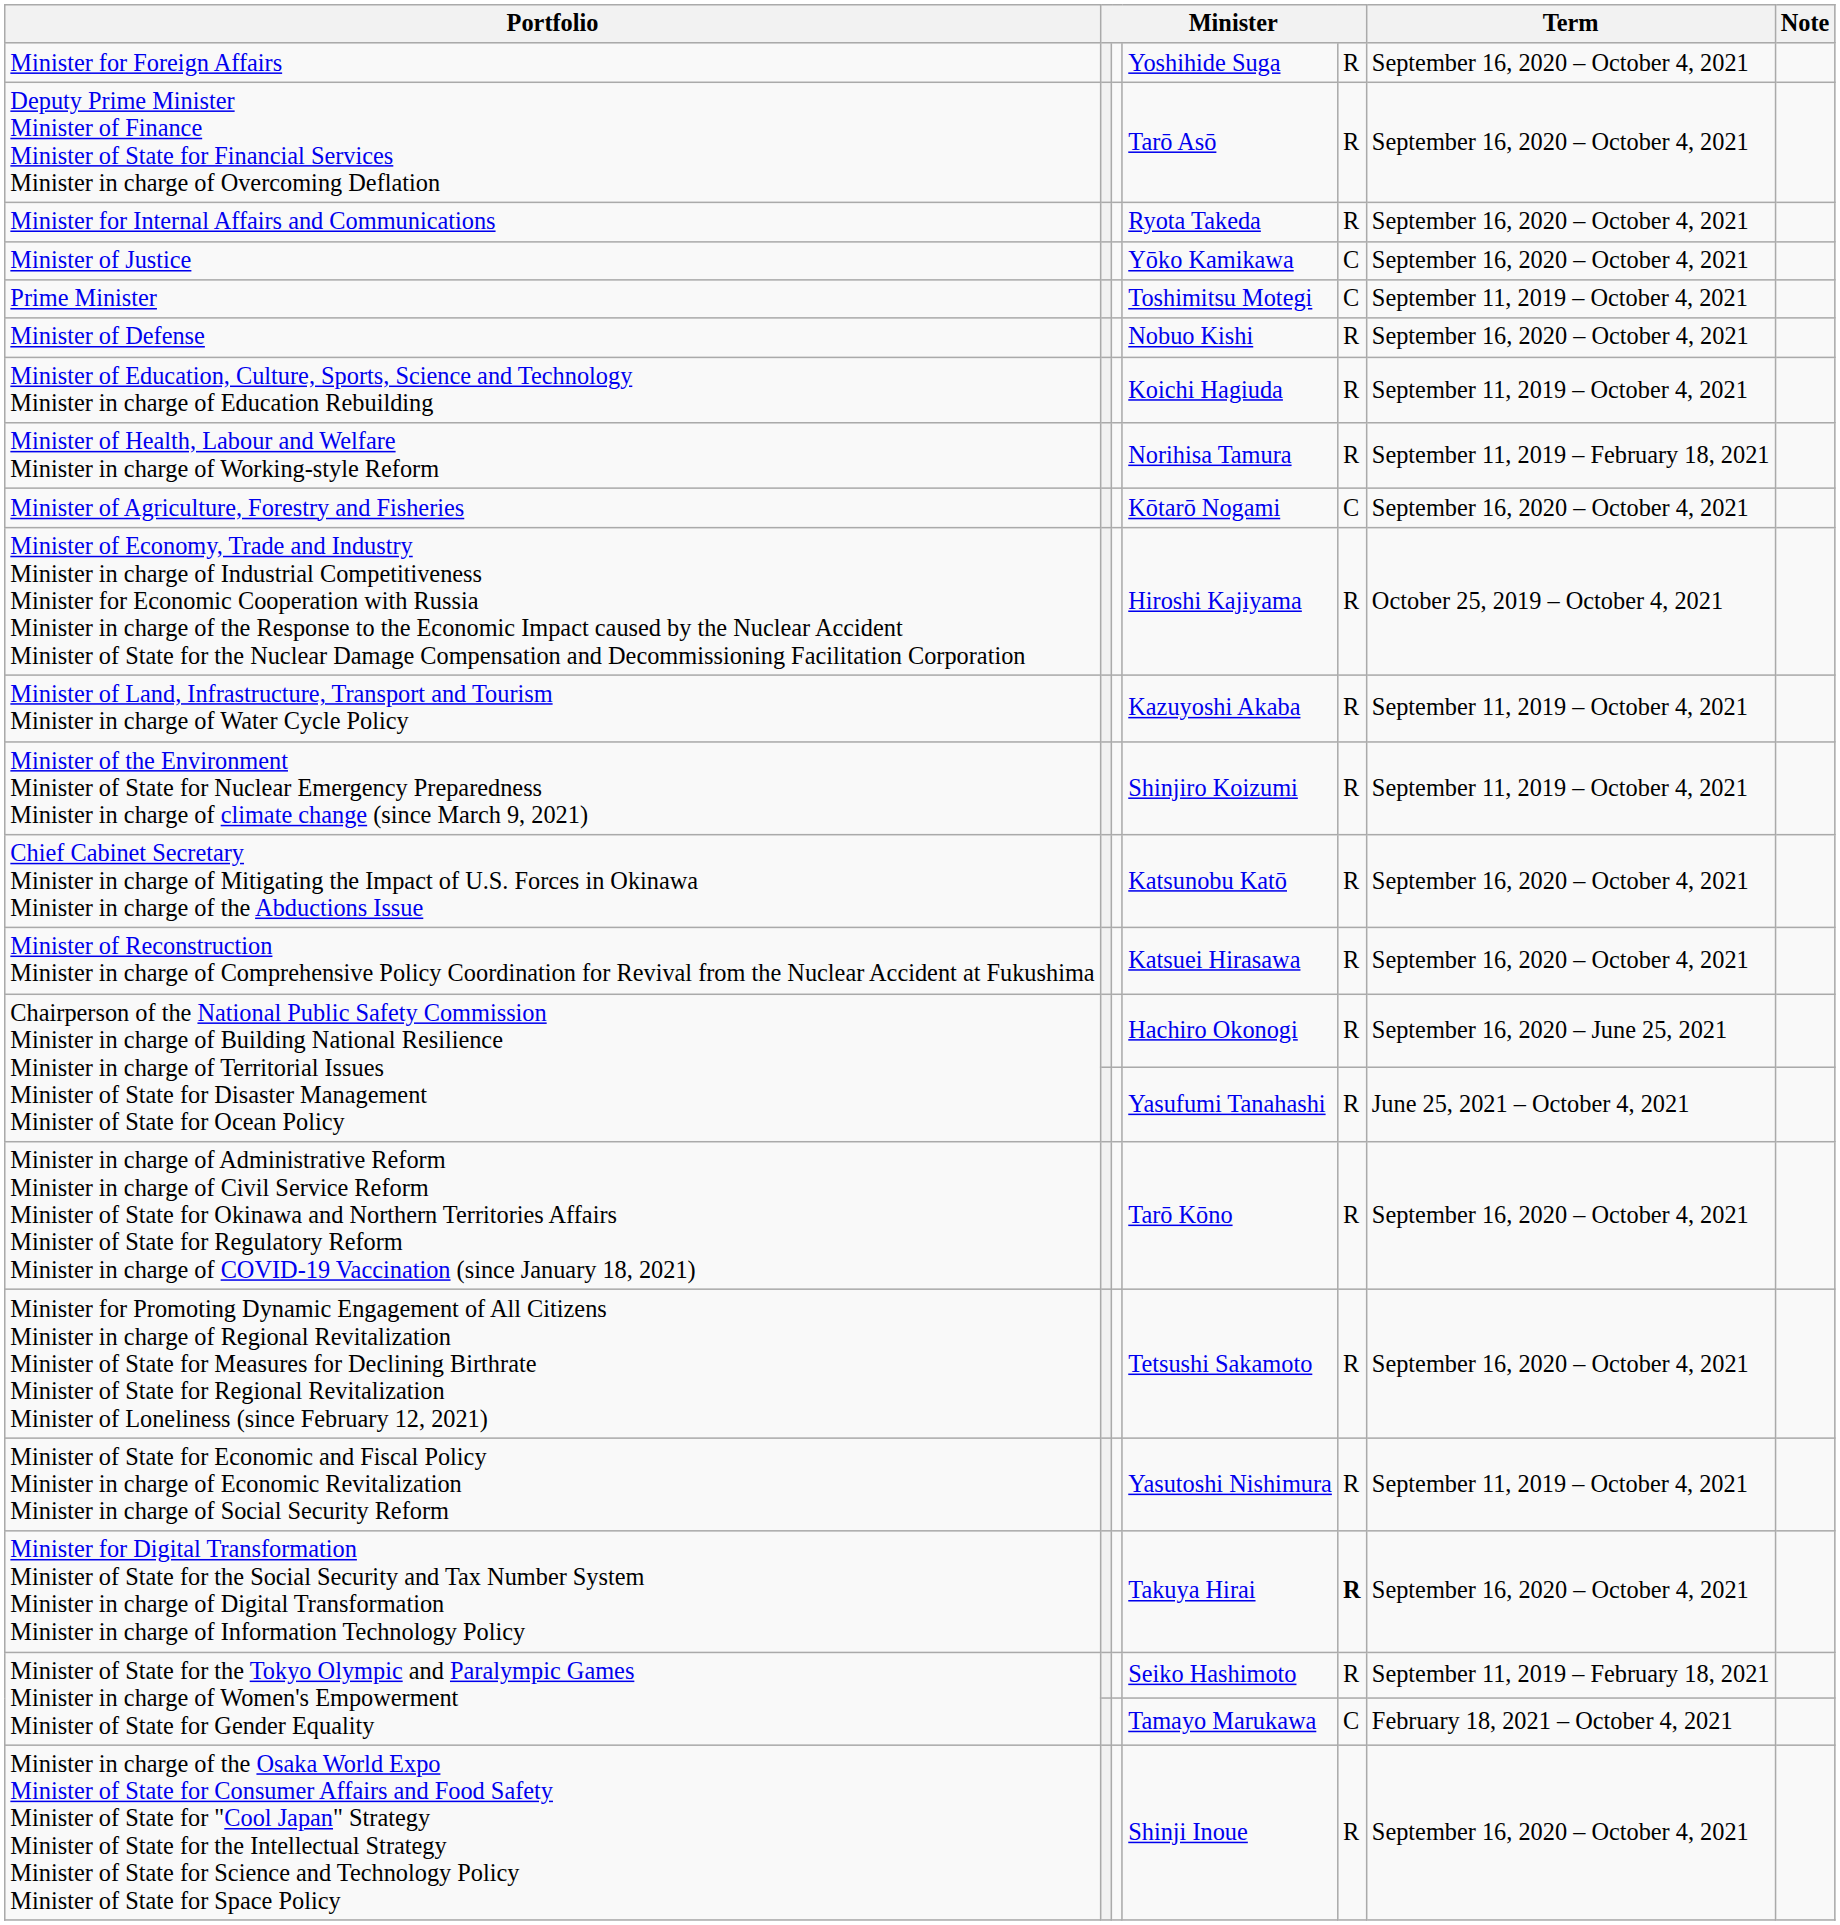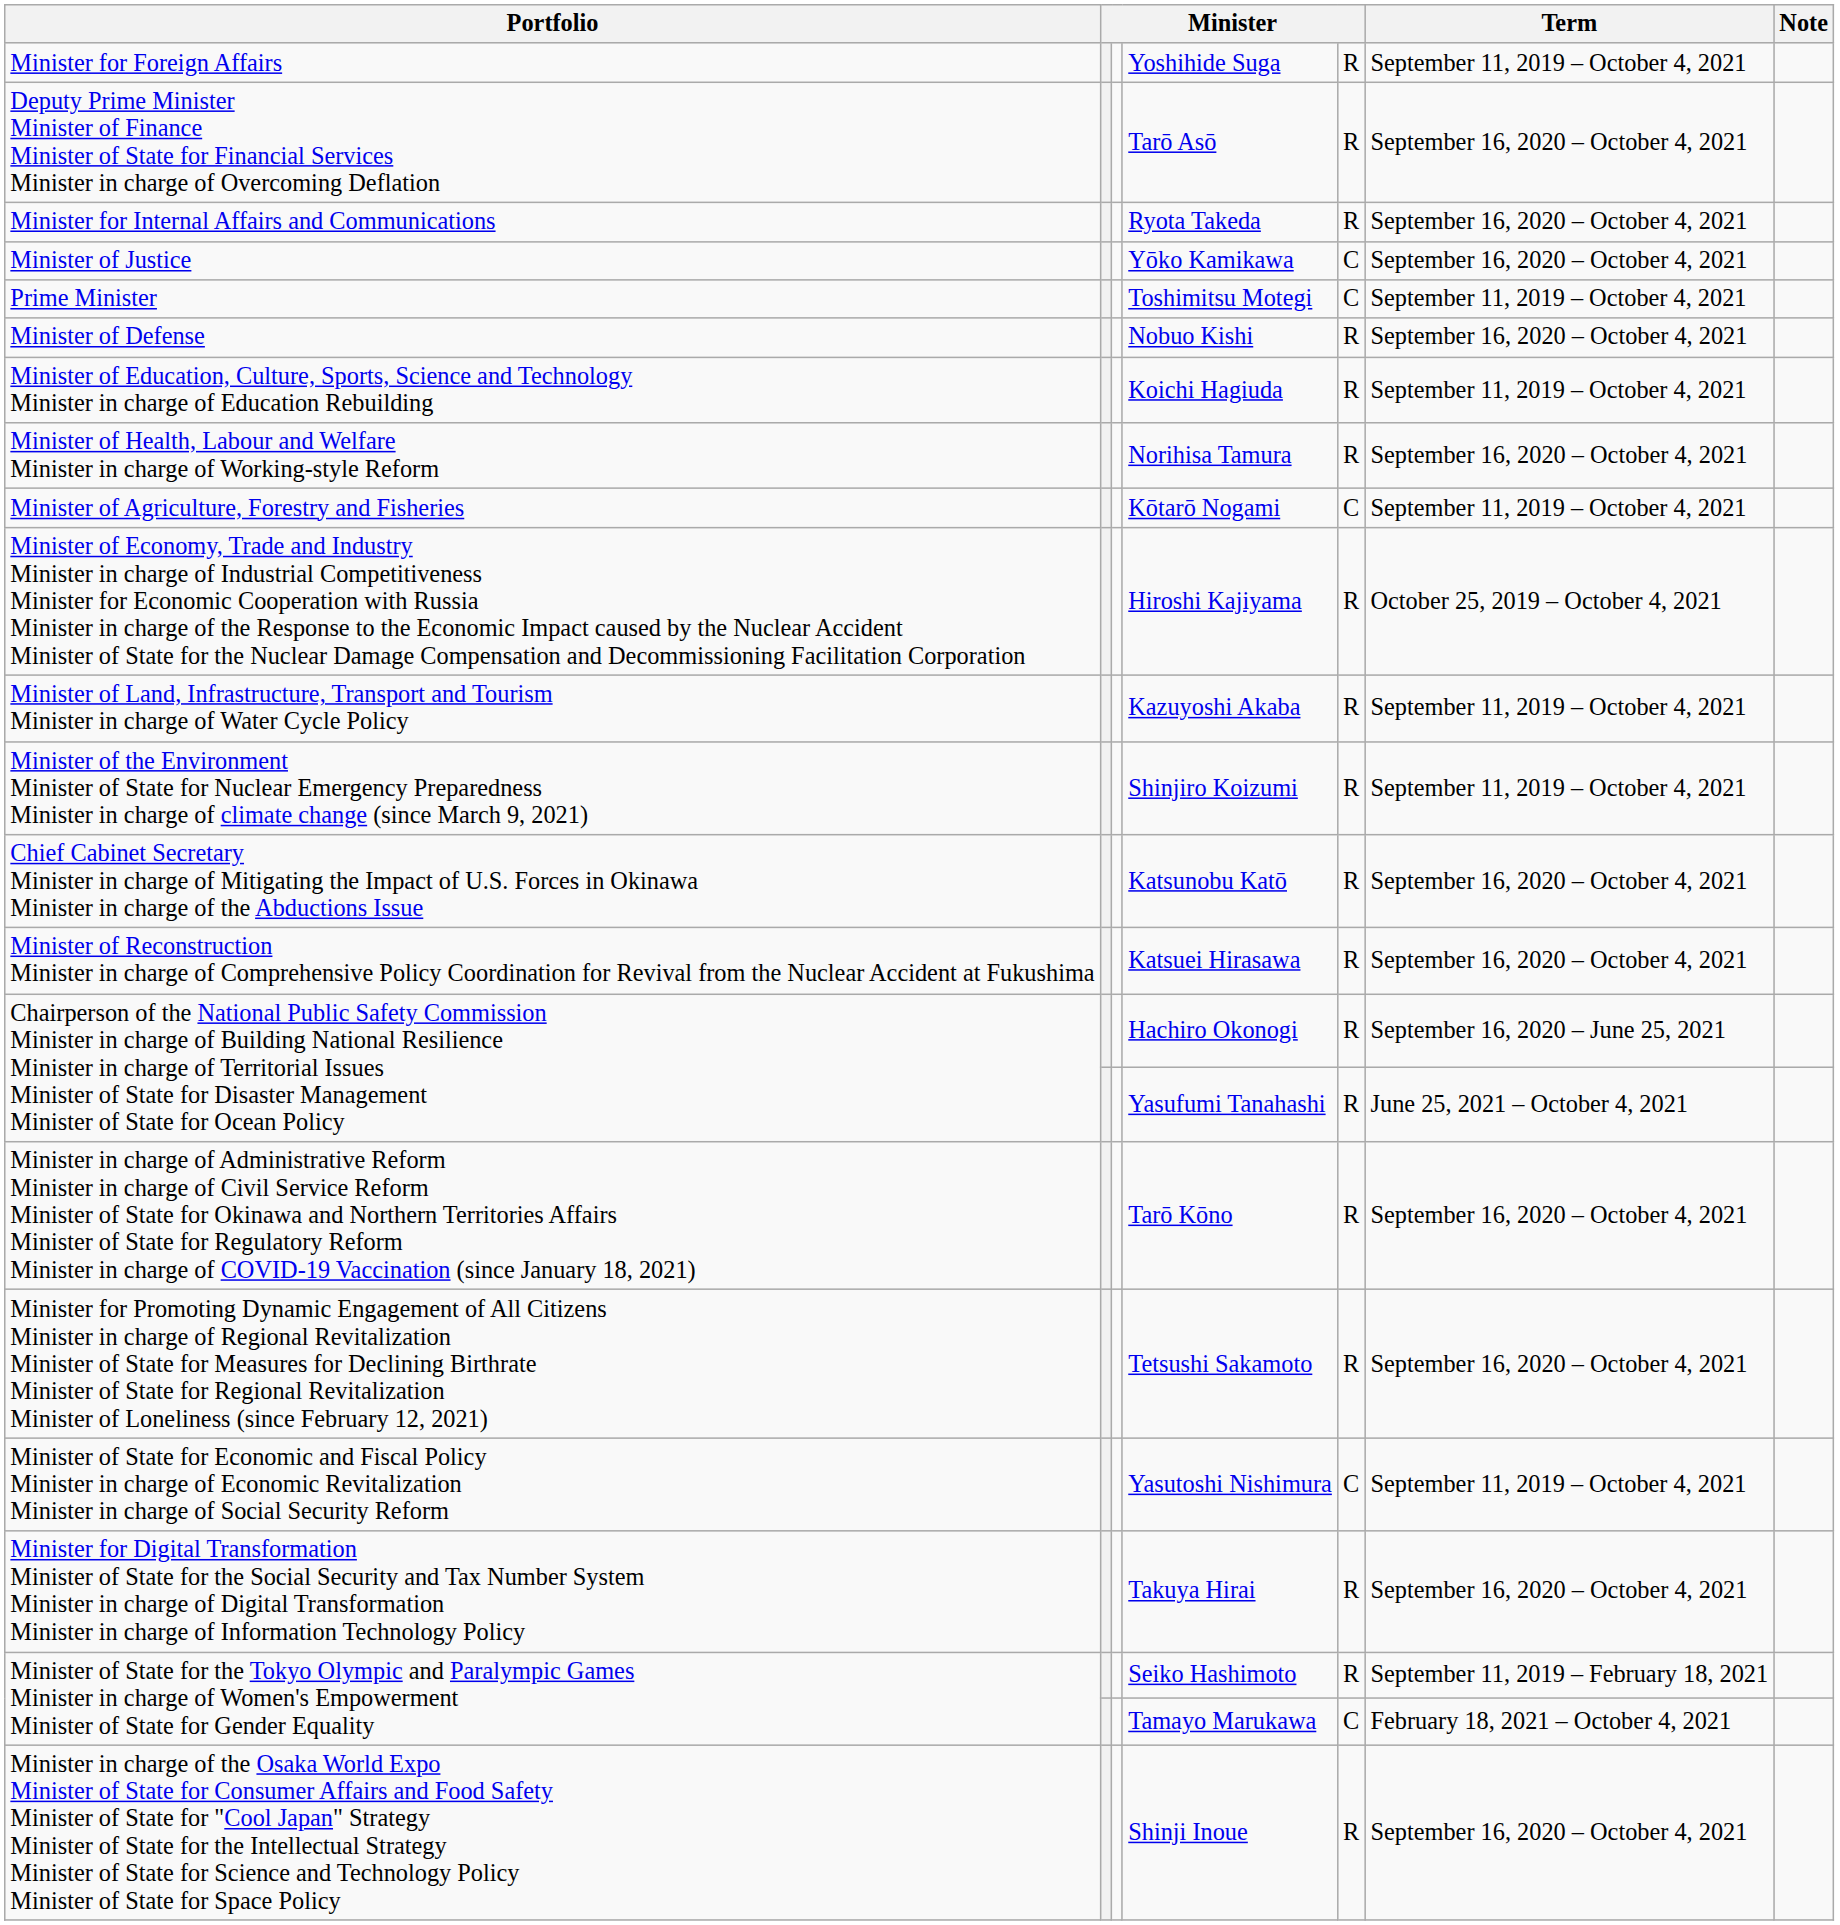Yoshihide Suga | Term: September 16, 2020 – October 4, 2021 -> September 11, 2019 – October 4, 2021
Norihisa Tamura | Term: September 11, 2019 – February 18, 2021 -> September 16, 2020 – October 4, 2021
Kōtarō Nogami | Term: September 16, 2020 – October 4, 2021 -> September 11, 2019 – October 4, 2021
Yasutoshi Nishimura | column 5: R -> C
Takuya Hirai | column 5: bold -> normal
